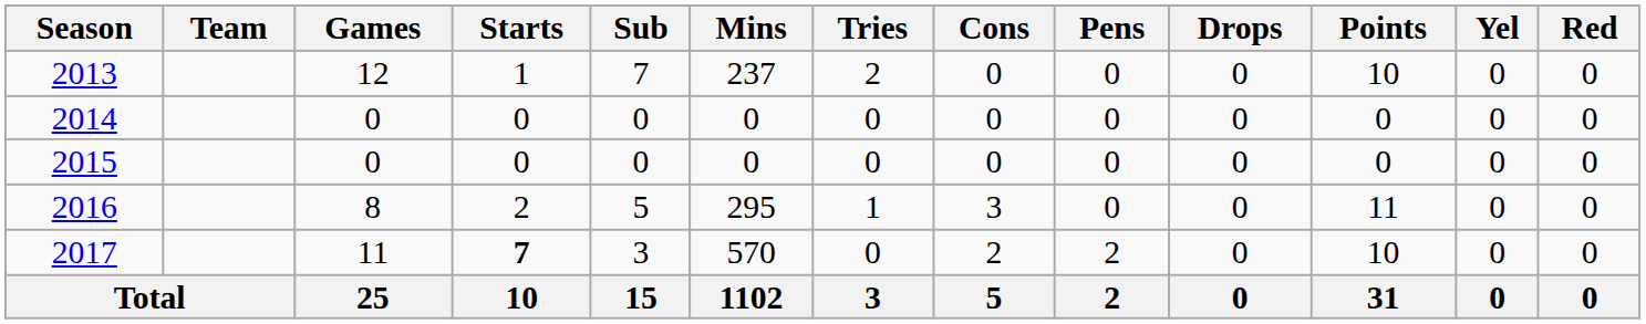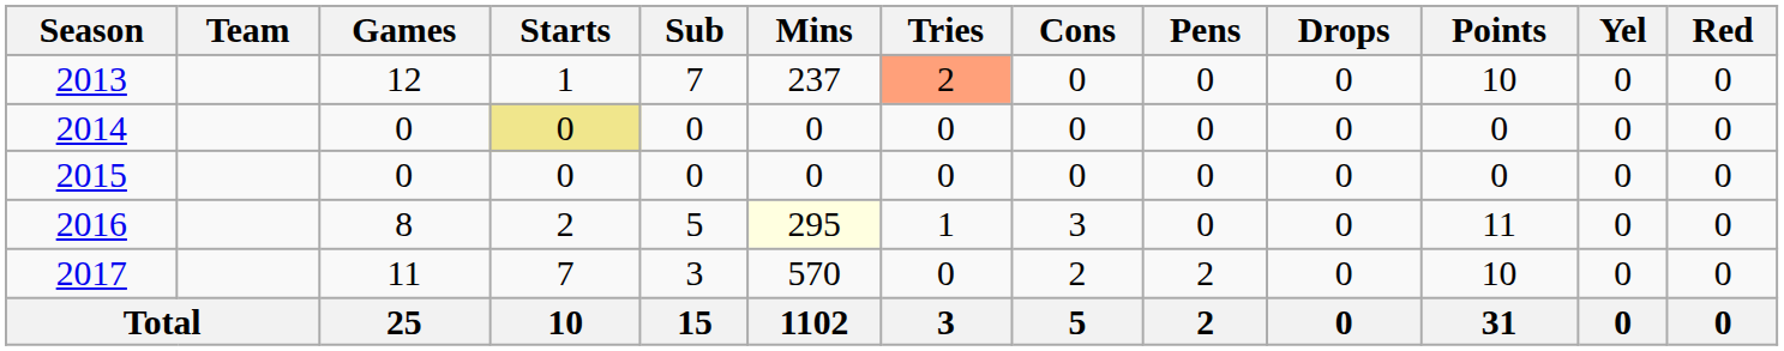2013 | Tries: no background -> lightsalmon background
2014 | Starts: no background -> khaki background
2016 | Mins: no background -> lightyellow background
2017 | Starts: bold -> normal
